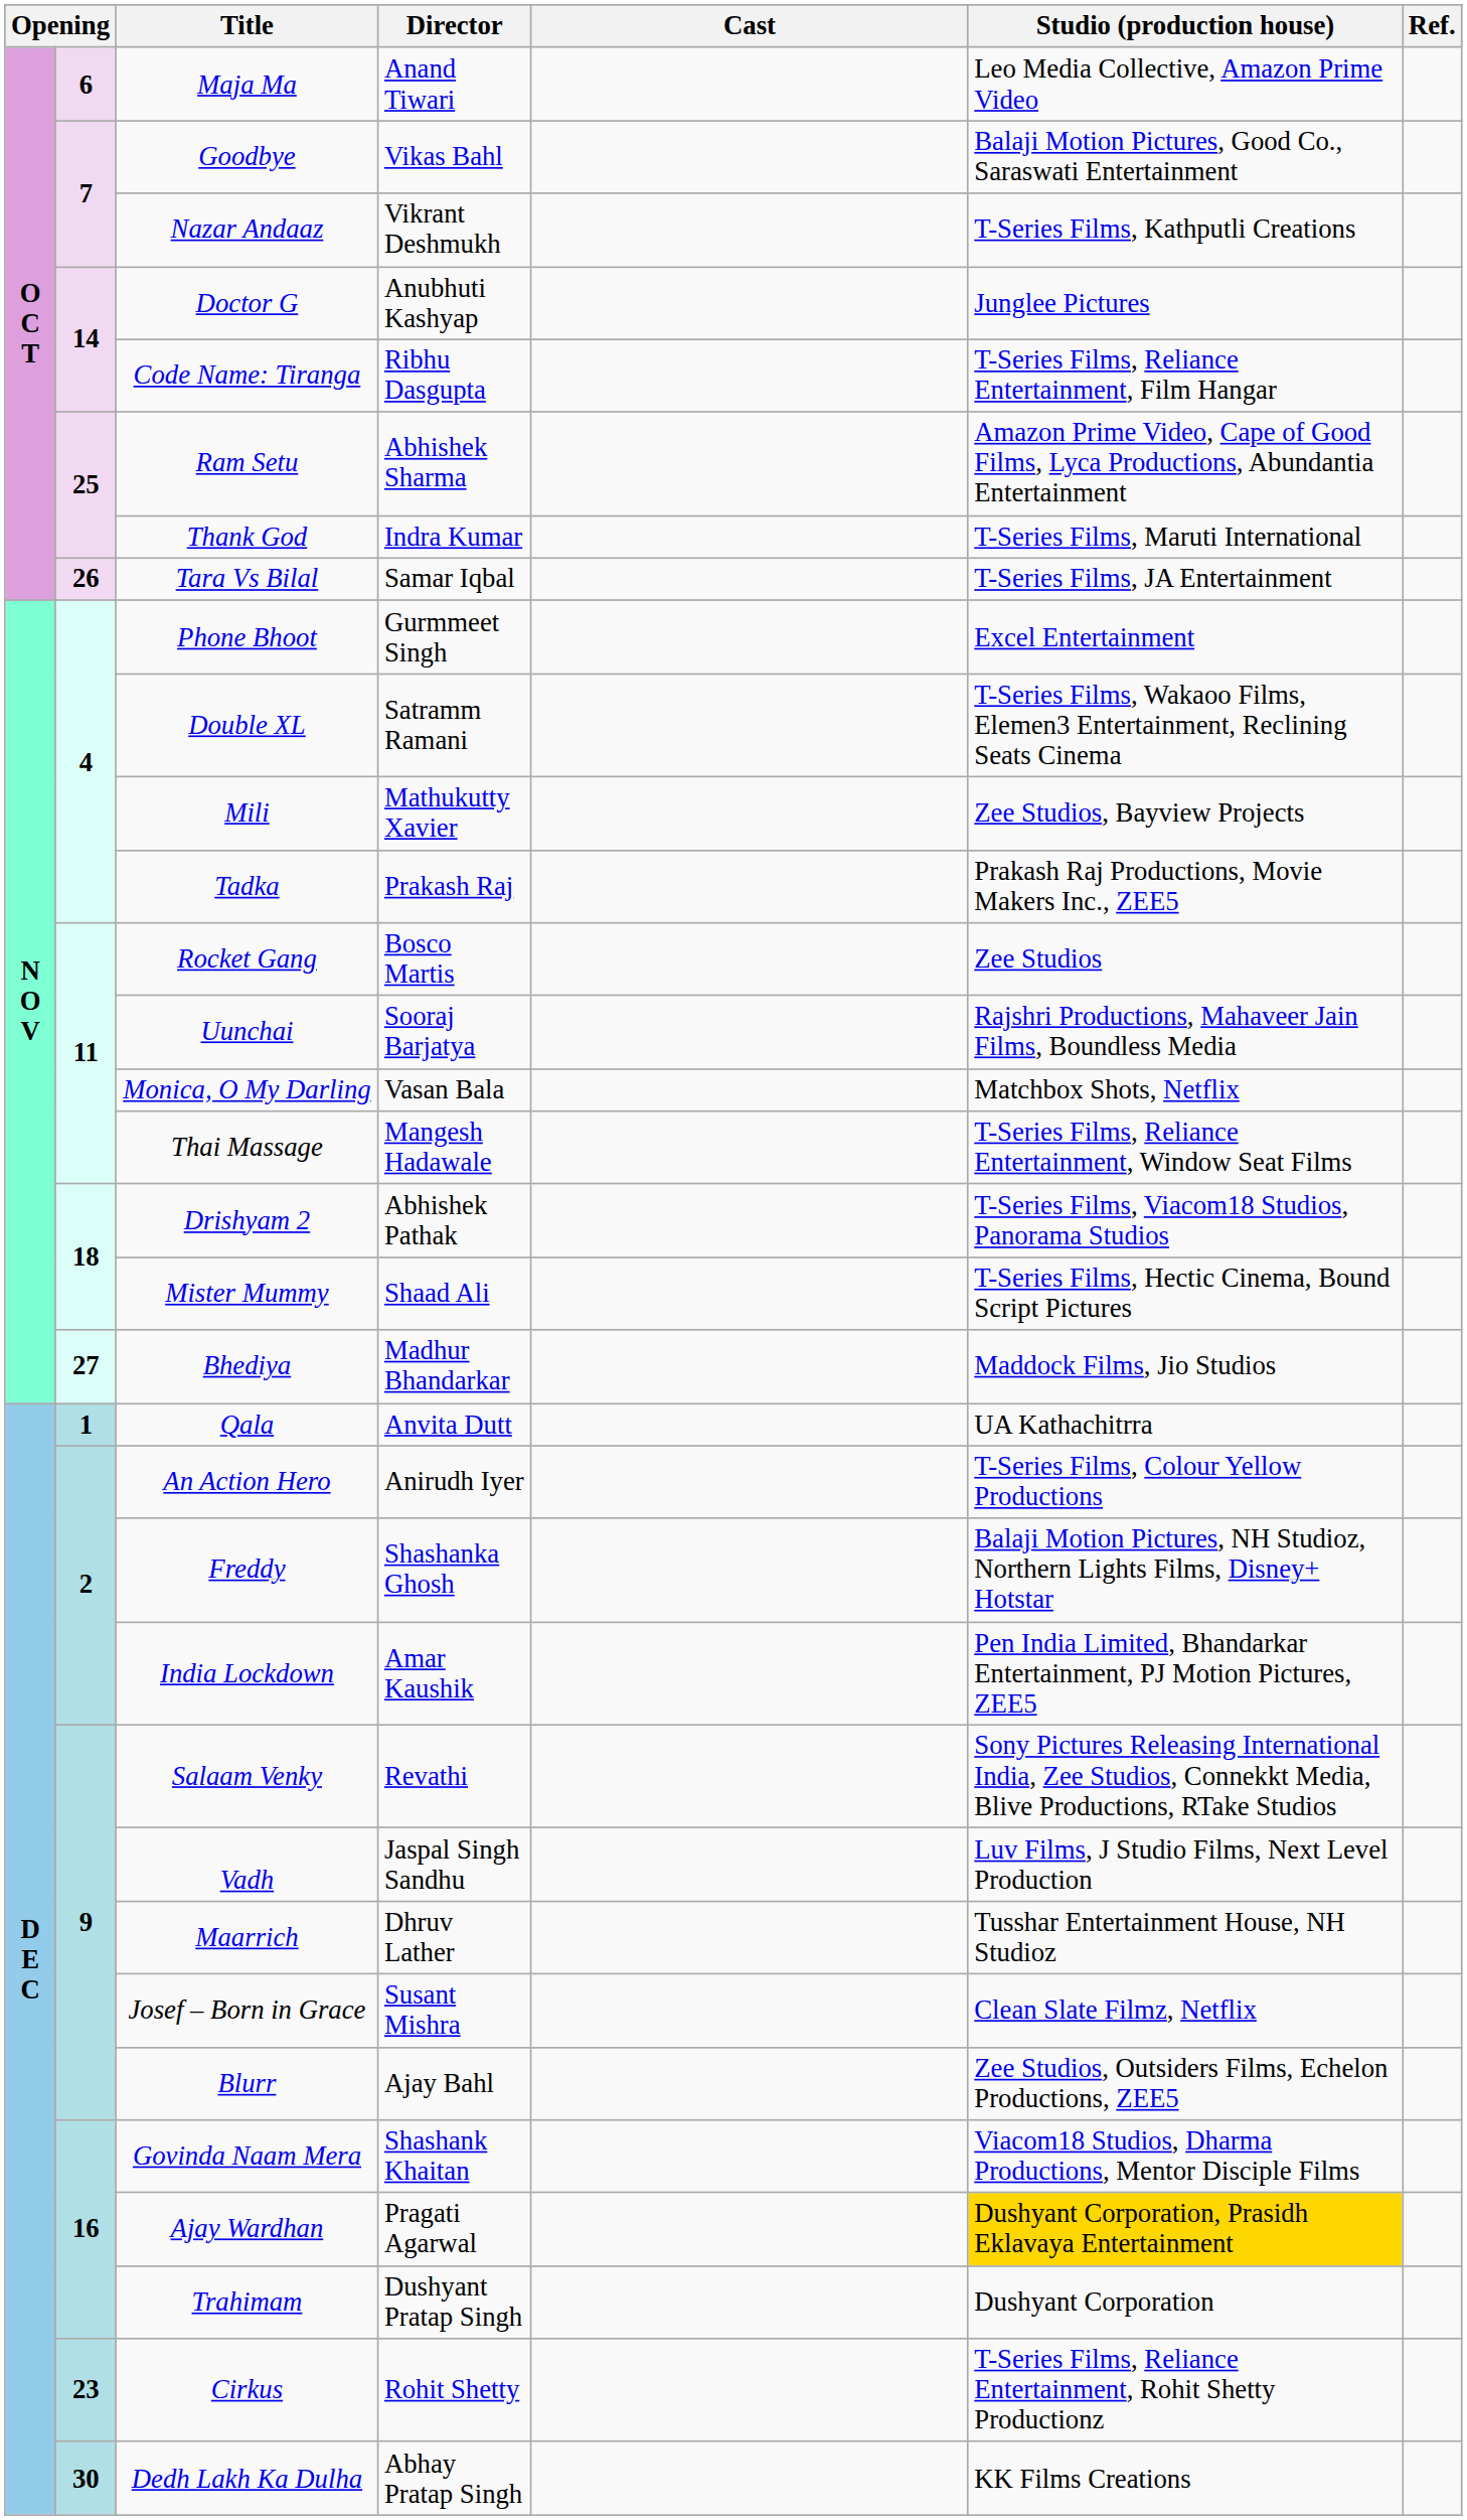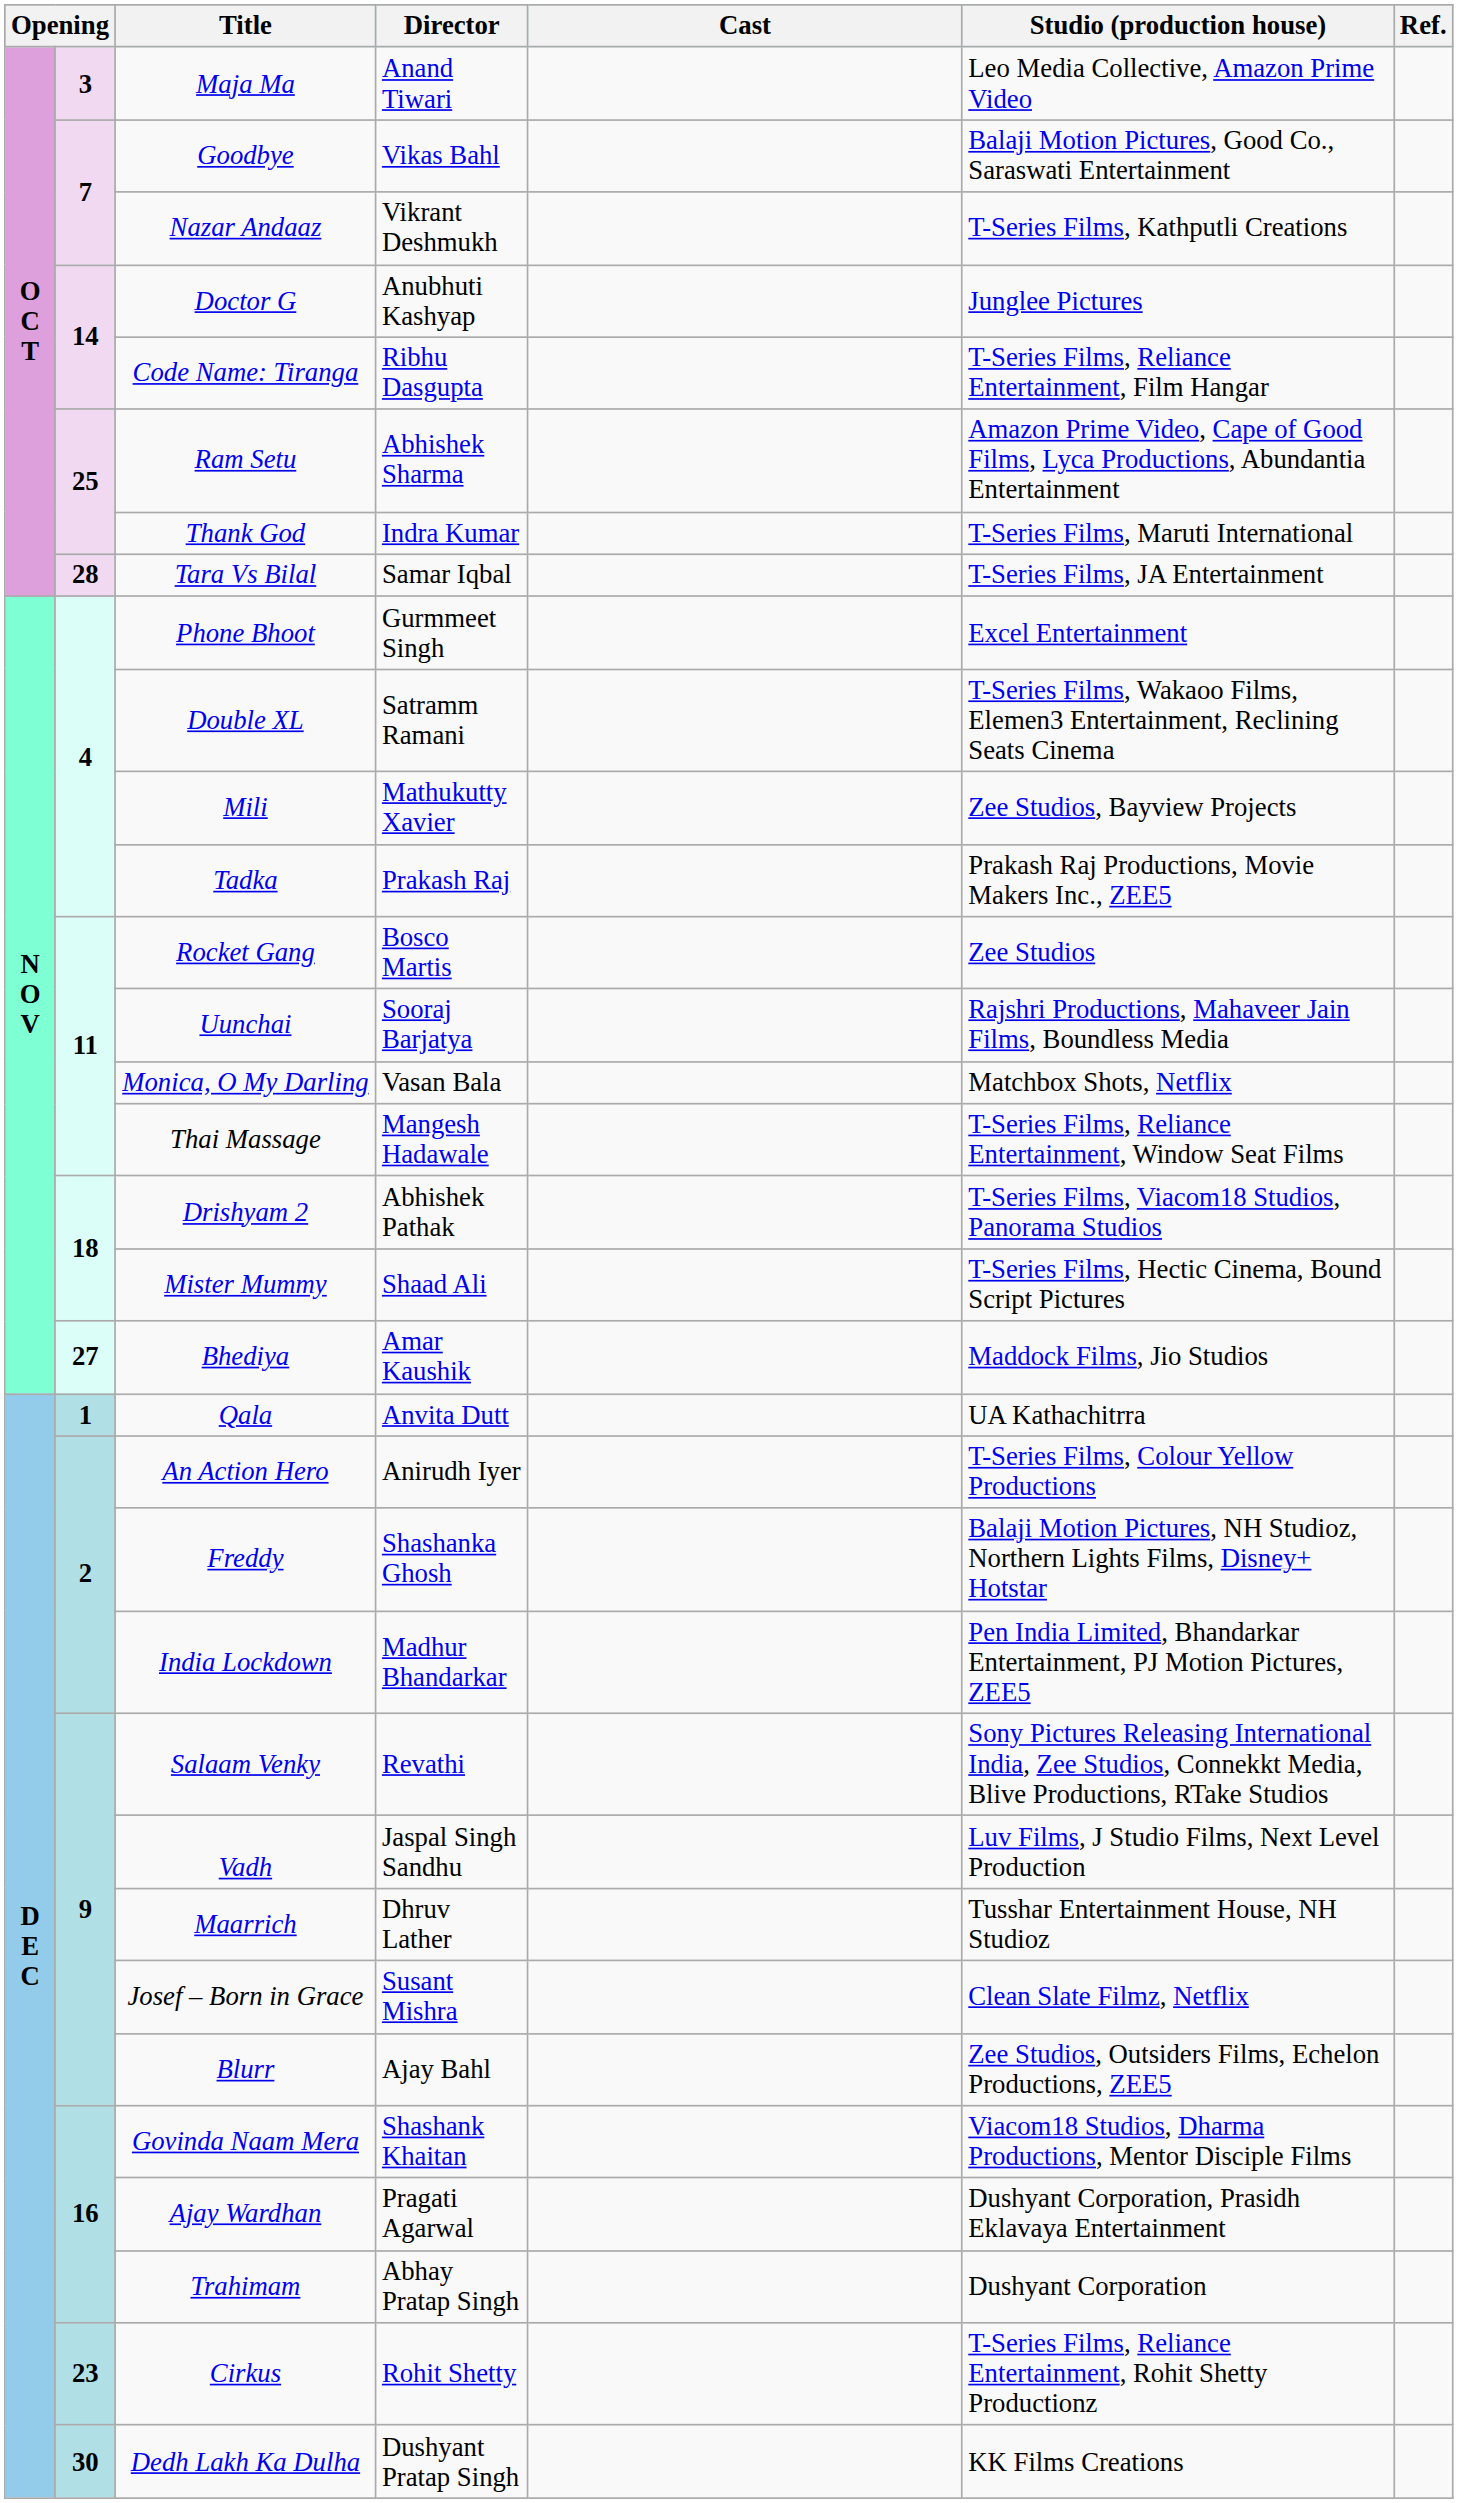Maja Ma | column 2: 6 -> 3
Tara Vs Bilal | column 2: 26 -> 28
Bhediya | Director: Madhur Bhandarkar -> Amar Kaushik
India Lockdown | Director: Amar Kaushik -> Madhur Bhandarkar
Ajay Wardhan | Studio (production house): gold background -> no background
Trahimam | Director: Dushyant Pratap Singh -> Abhay Pratap Singh
Dedh Lakh Ka Dulha | Director: Abhay Pratap Singh -> Dushyant Pratap Singh
